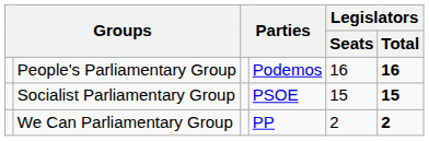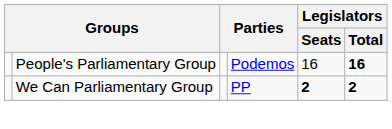- row: Socialist Parliamentary Group | PSOE | 15 | 15
We Can Parliamentary Group | Legislators / Seats: normal -> bold
